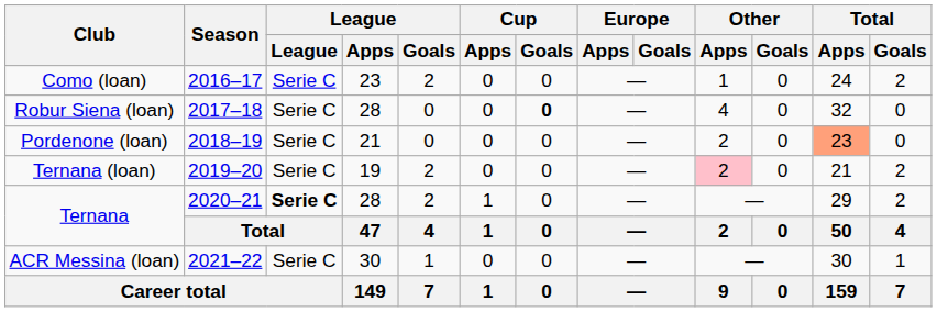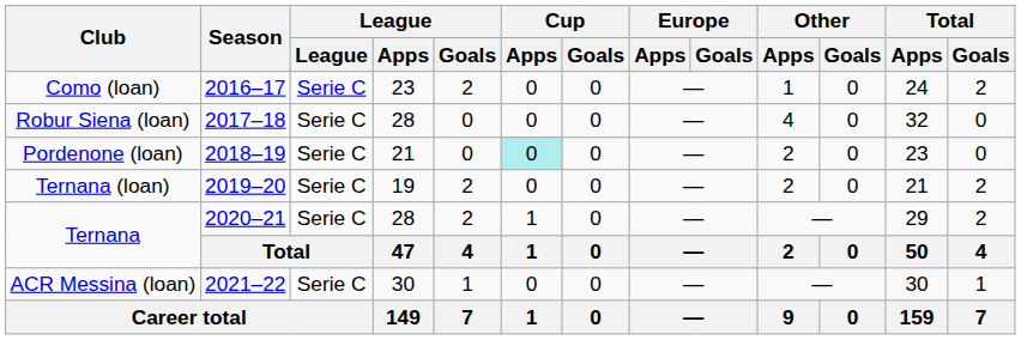Robur Siena (loan) | Cup / Goals: bold -> normal
Pordenone (loan) | Cup / Apps: no background -> paleturquoise background
Pordenone (loan) | Total / Apps: lightsalmon background -> no background
Ternana (loan) | Other / Apps: pink background -> no background
Ternana / 2020–21 | League: bold -> normal
